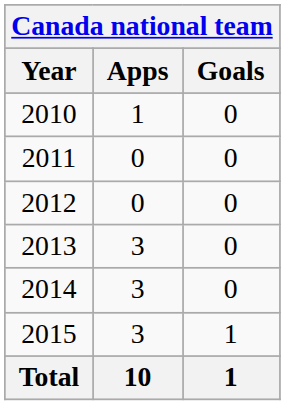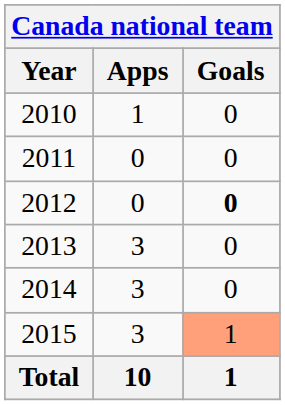2012 | Goals: normal -> bold
2015 | Goals: no background -> lightsalmon background
